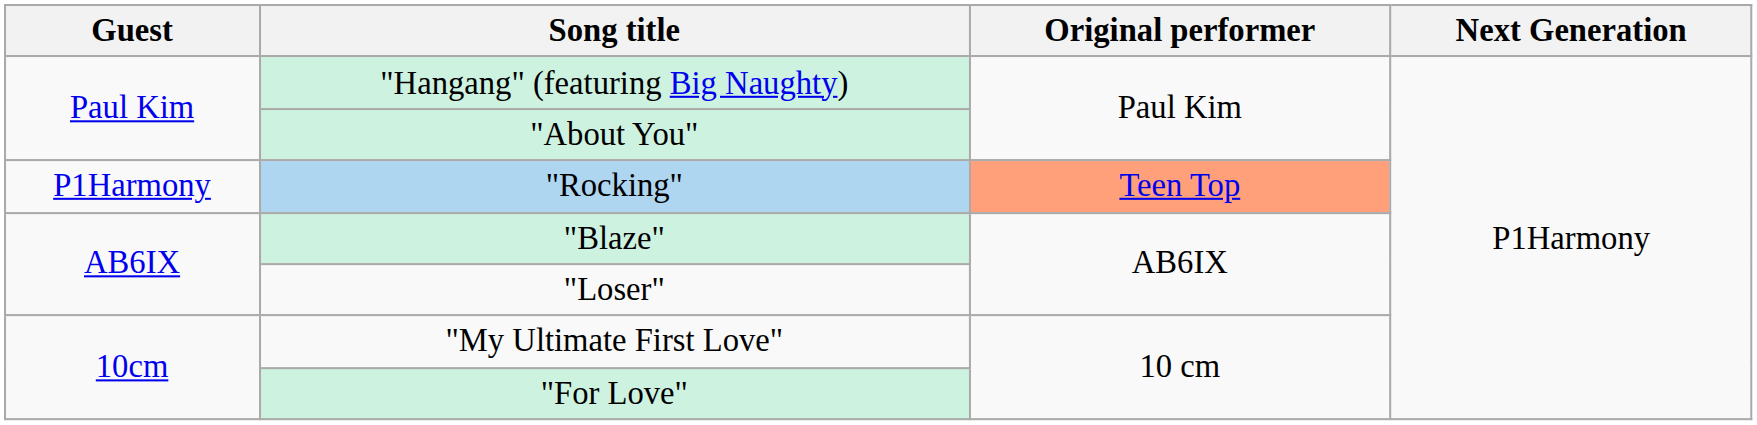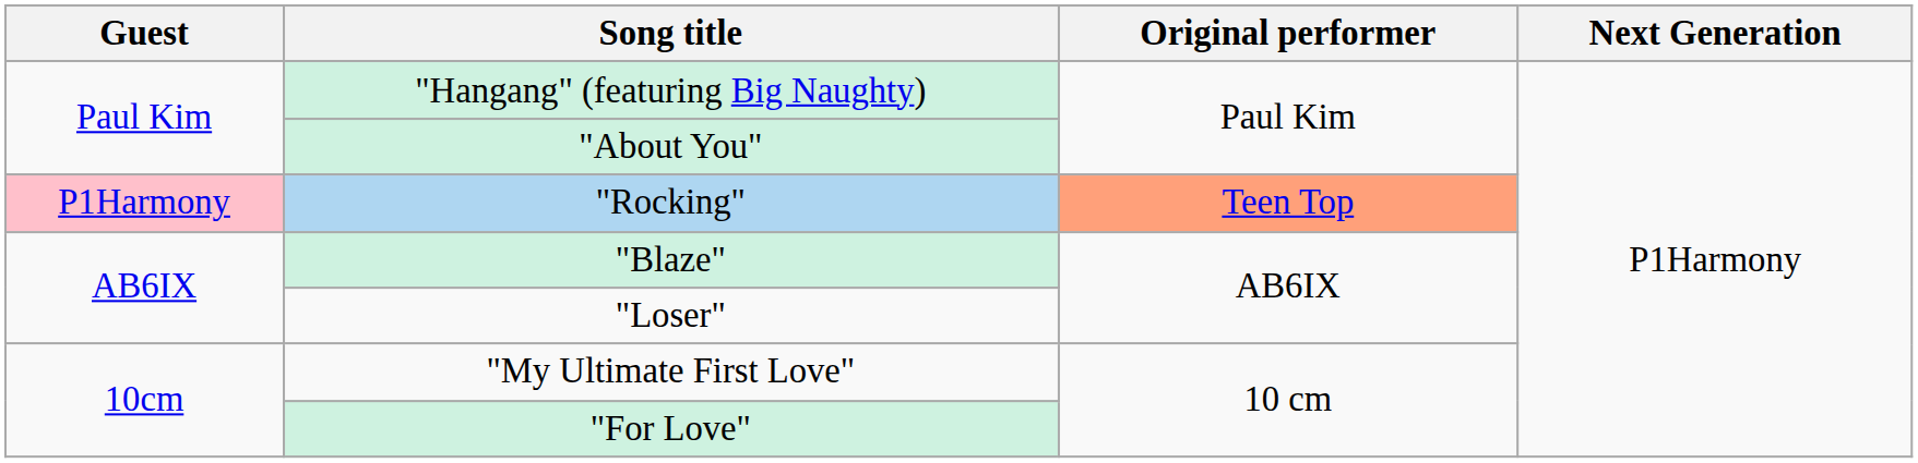"Rocking" | Guest: no background -> pink background
